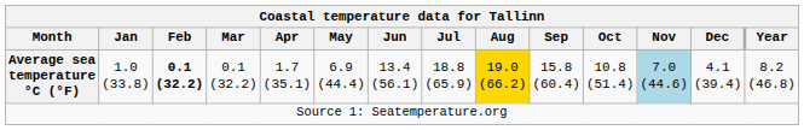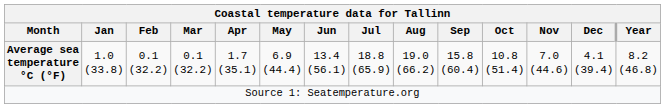row 3 | Feb: bold -> normal
row 3 | Aug: gold background -> no background
row 3 | Nov: lightblue background -> no background
